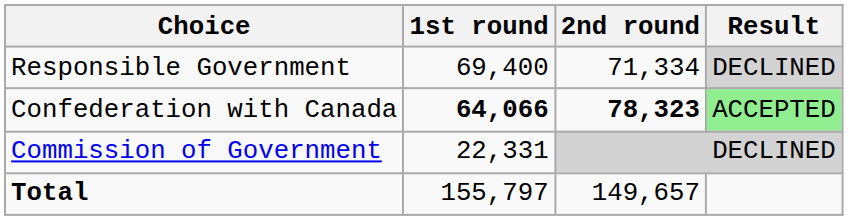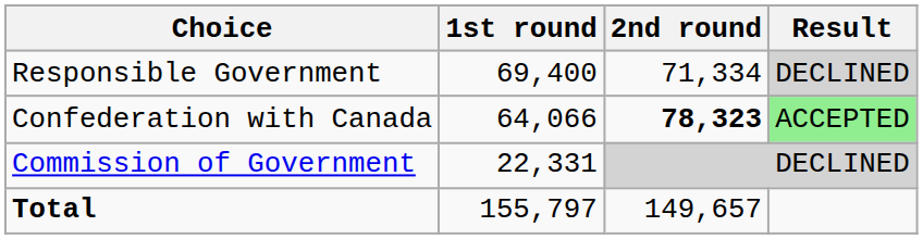Confederation with Canada | 1st round: bold -> normal
